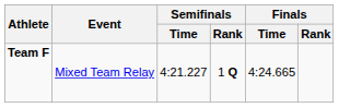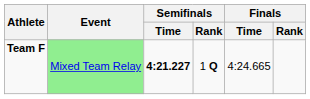Team F | Event: no background -> lightgreen background
Team F | Semifinals / Time: normal -> bold
